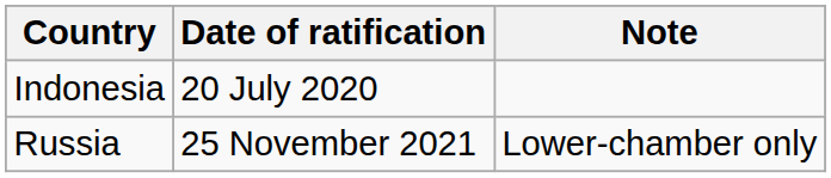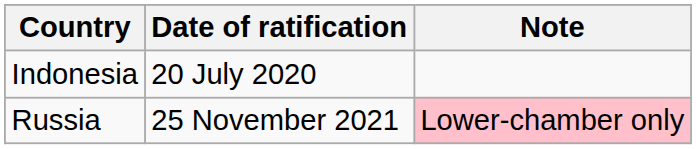Russia | Note: no background -> pink background
